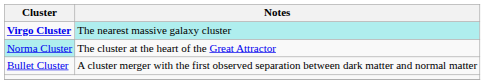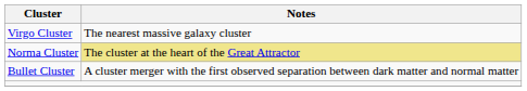Virgo Cluster | Cluster: bold -> normal
Virgo Cluster | Notes: paleturquoise background -> no background
Norma Cluster | Cluster: paleturquoise background -> no background
Norma Cluster | Notes: no background -> khaki background
